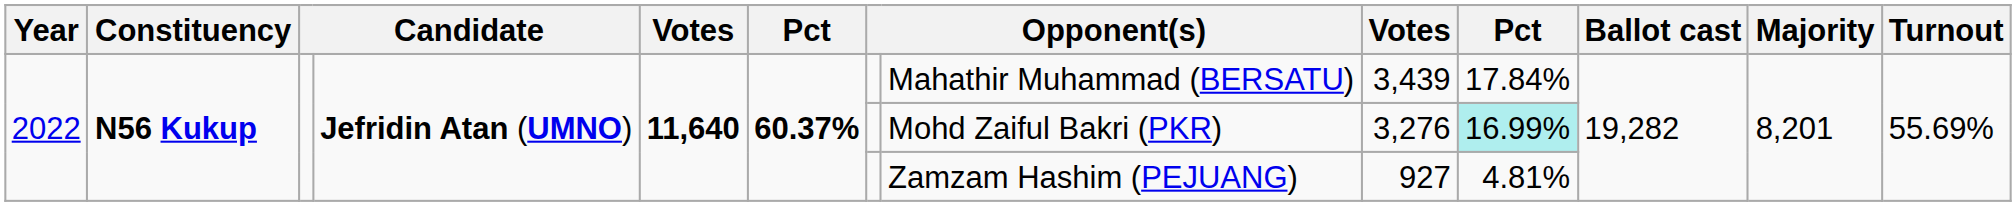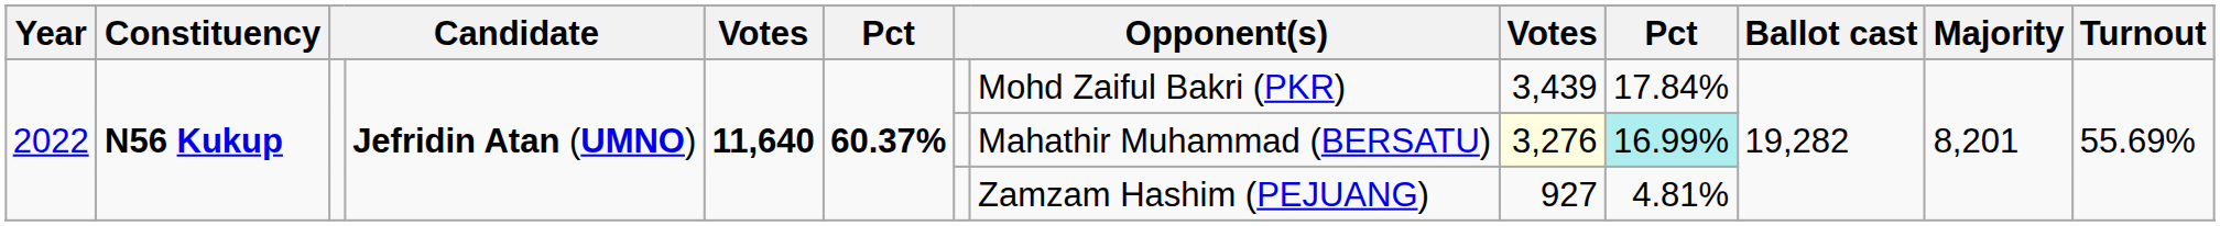row 2 | column 8: Mahathir Muhammad (BERSATU) -> Mohd Zaiful Bakri (PKR)
row 3 | column 8: Mohd Zaiful Bakri (PKR) -> Mahathir Muhammad (BERSATU)
row 3 | column 9: no background -> lightyellow background
